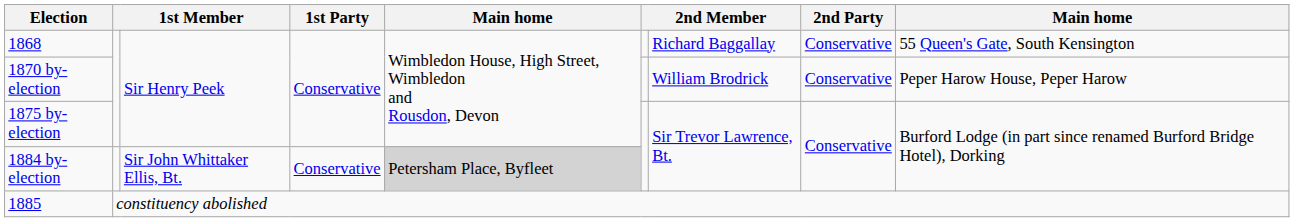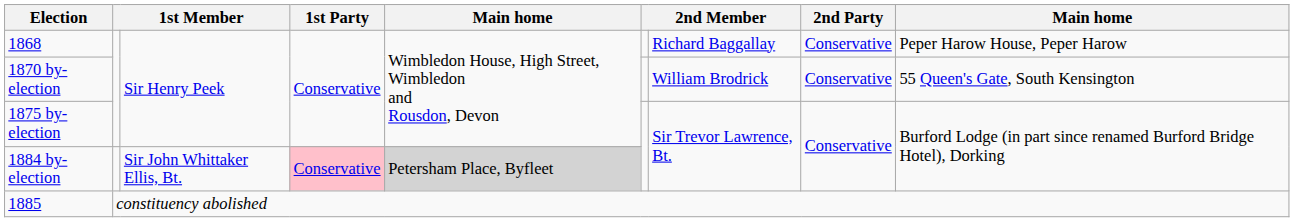1868 | column 9: 55 Queen's Gate, South Kensington -> Peper Harow House, Peper Harow
1870 by-election | column 9: Peper Harow House, Peper Harow -> 55 Queen's Gate, South Kensington
1884 by-election | 1st Party: no background -> pink background
